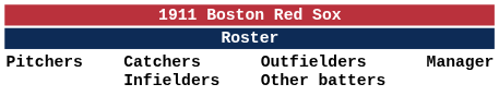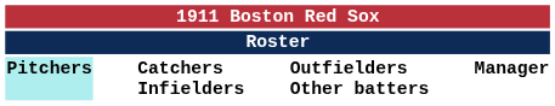Pitchers | column 1: no background -> paleturquoise background
